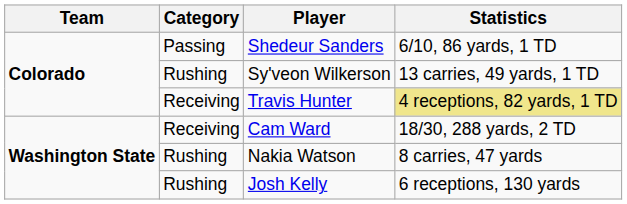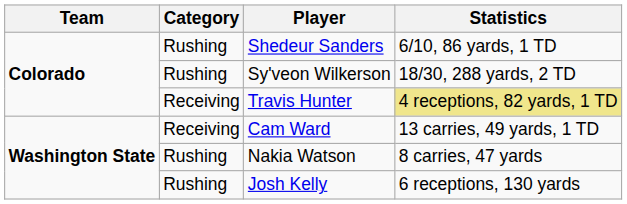Shedeur Sanders | Category: Passing -> Rushing
Sy'veon Wilkerson | Statistics: 13 carries, 49 yards, 1 TD -> 18/30, 288 yards, 2 TD
Cam Ward | Statistics: 18/30, 288 yards, 2 TD -> 13 carries, 49 yards, 1 TD
